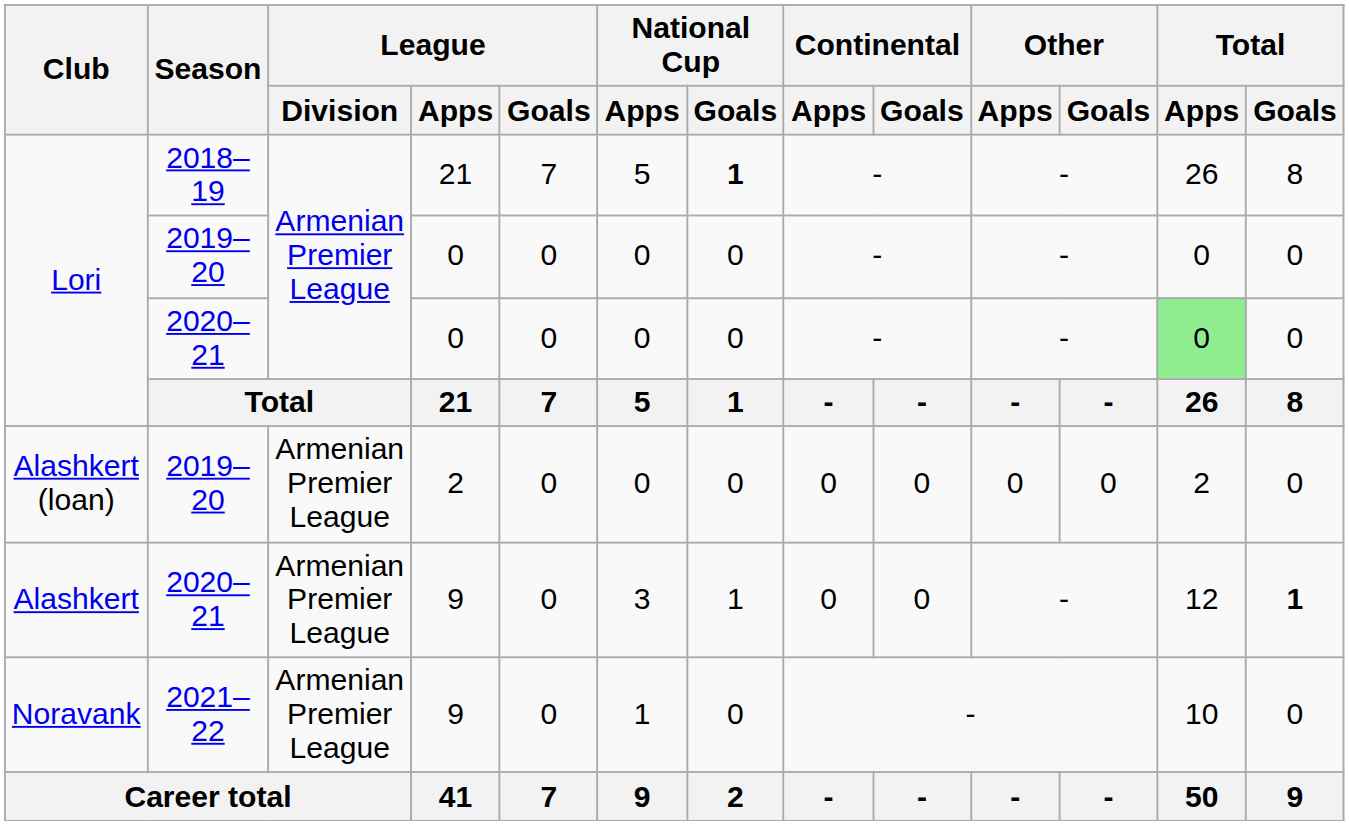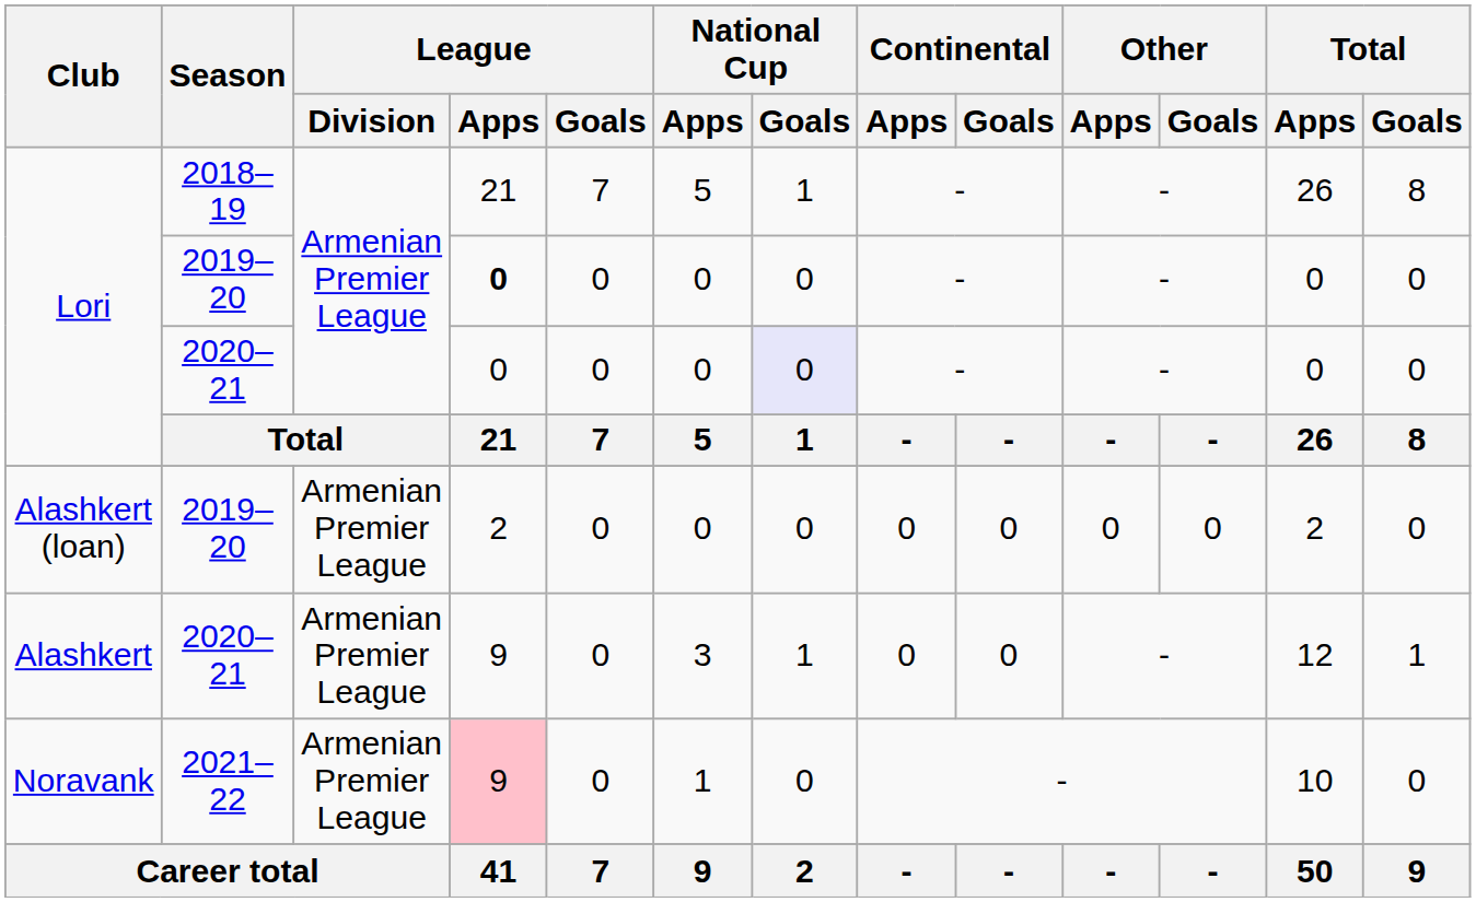Lori / 2018–19 | National Cup / Goals: bold -> normal
Lori / 2019–20 | League / Apps: normal -> bold
Lori / 2020–21 | National Cup / Goals: no background -> lavender background
Lori / 2020–21 | Total / Apps: lightgreen background -> no background
Alashkert | Total / Goals: bold -> normal
Noravank | League / Apps: no background -> pink background
